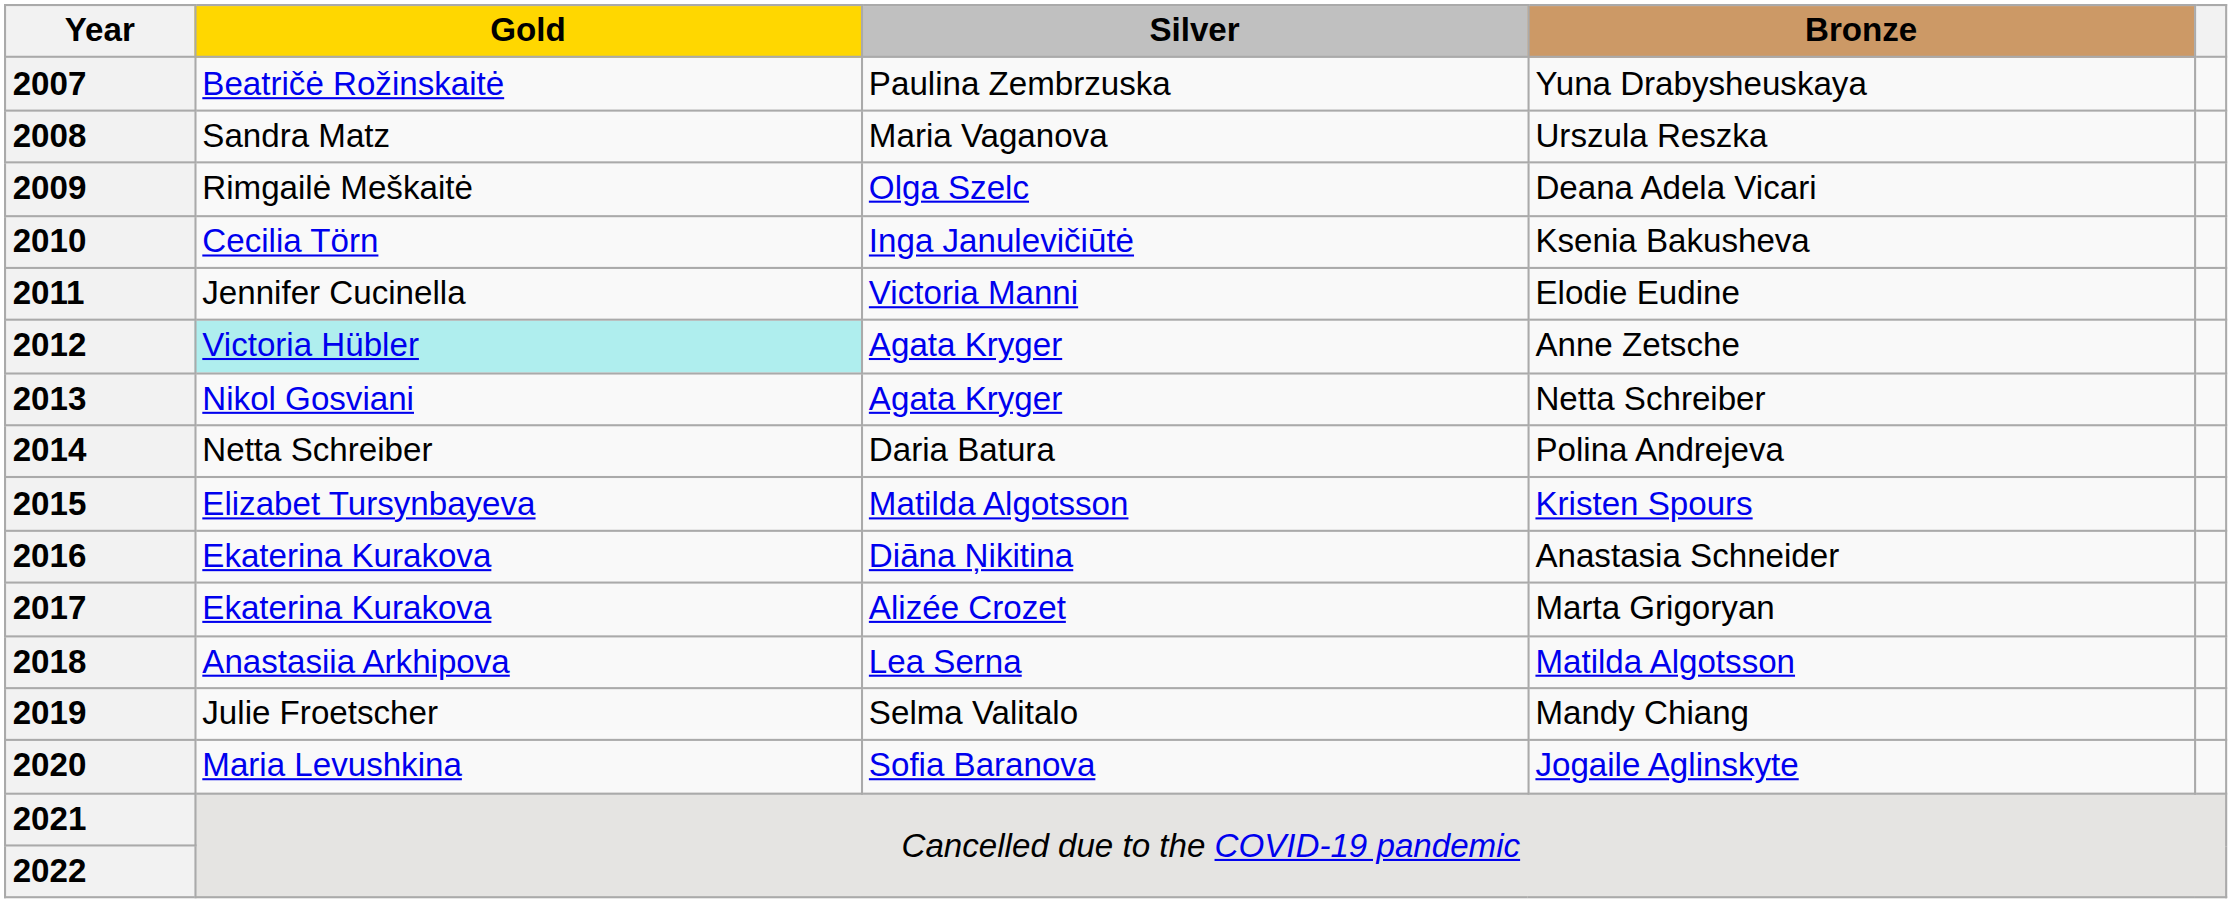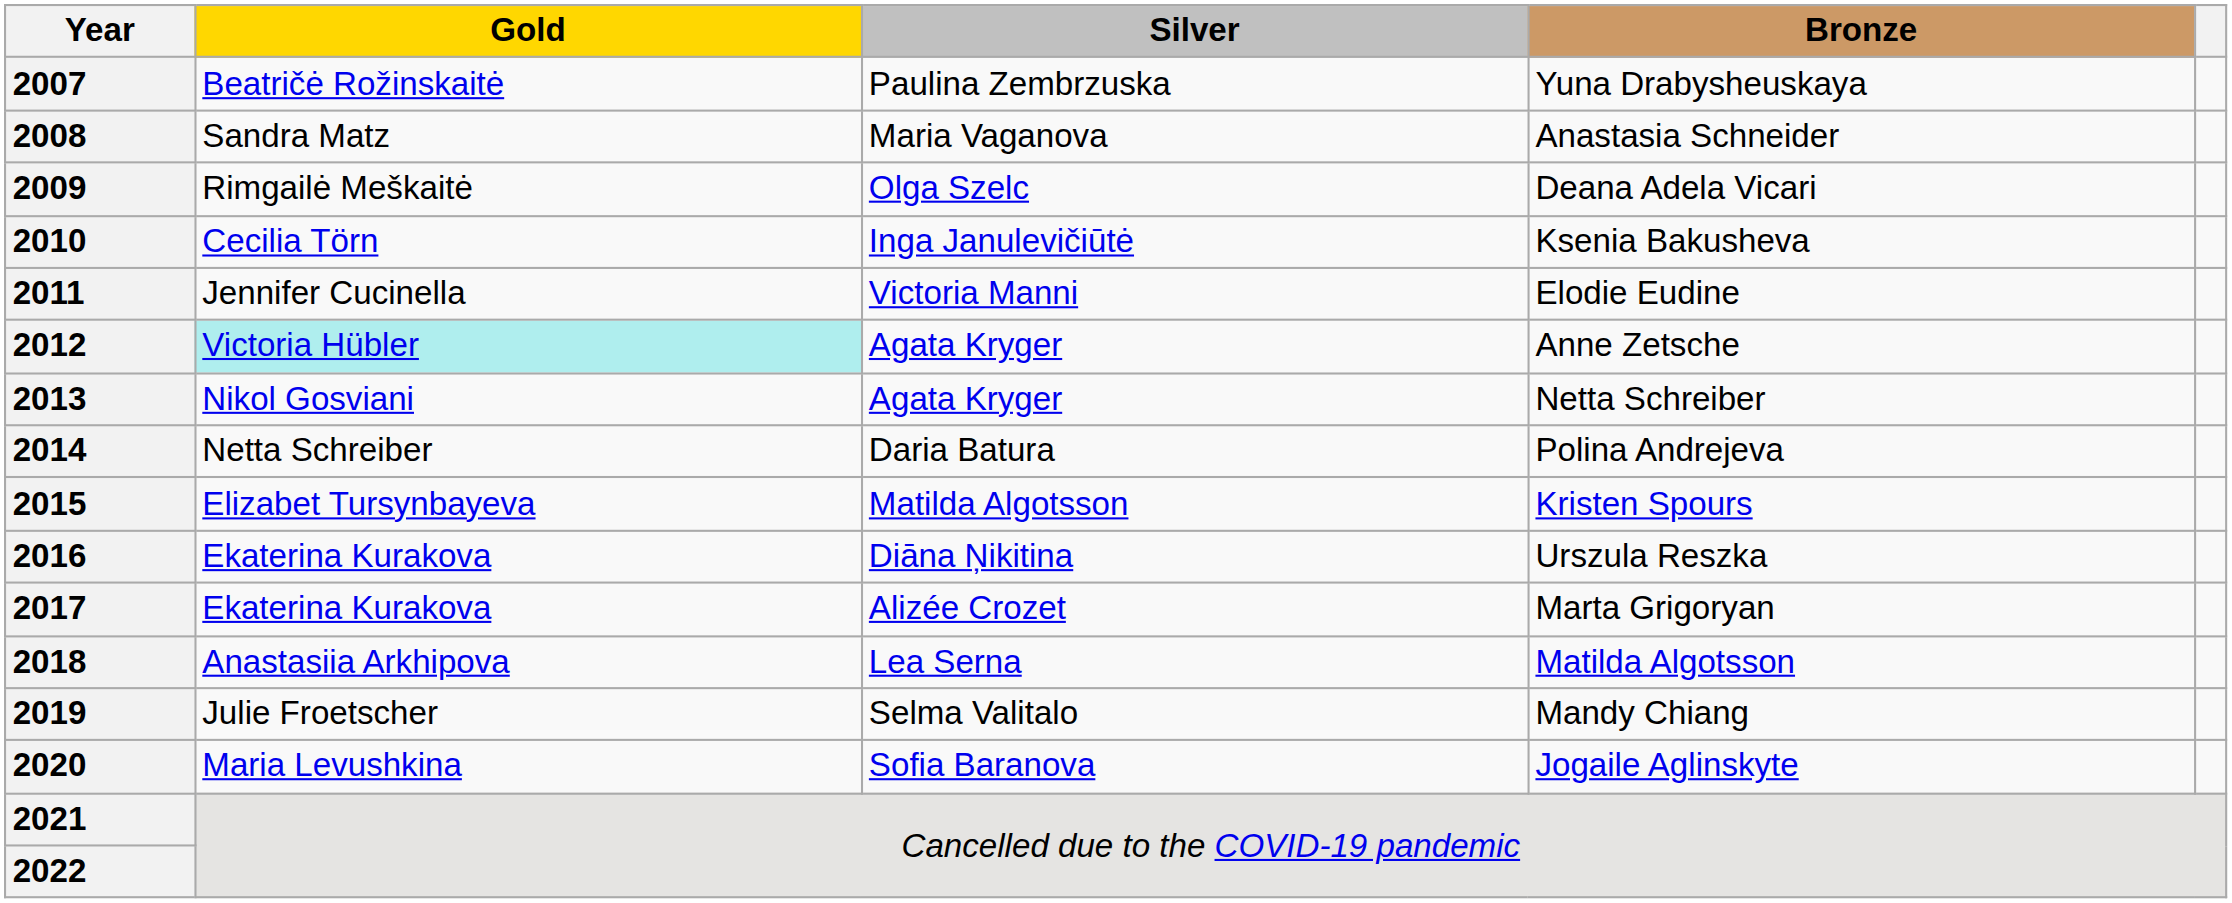2008 | Bronze: Urszula Reszka -> Anastasia Schneider
2016 | Bronze: Anastasia Schneider -> Urszula Reszka
